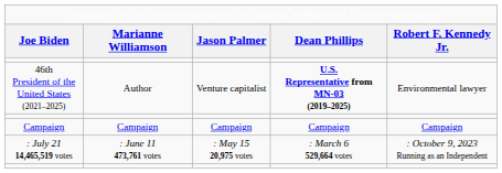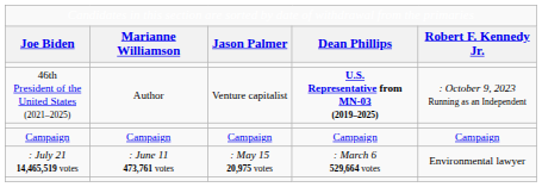46th President of the United States (2021–2025) | column 5: Environmental lawyer -> : October 9, 2023 Running as an Independent
: July 21 14,465,519 votes | column 5: : October 9, 2023 Running as an Independent -> Environmental lawyer
